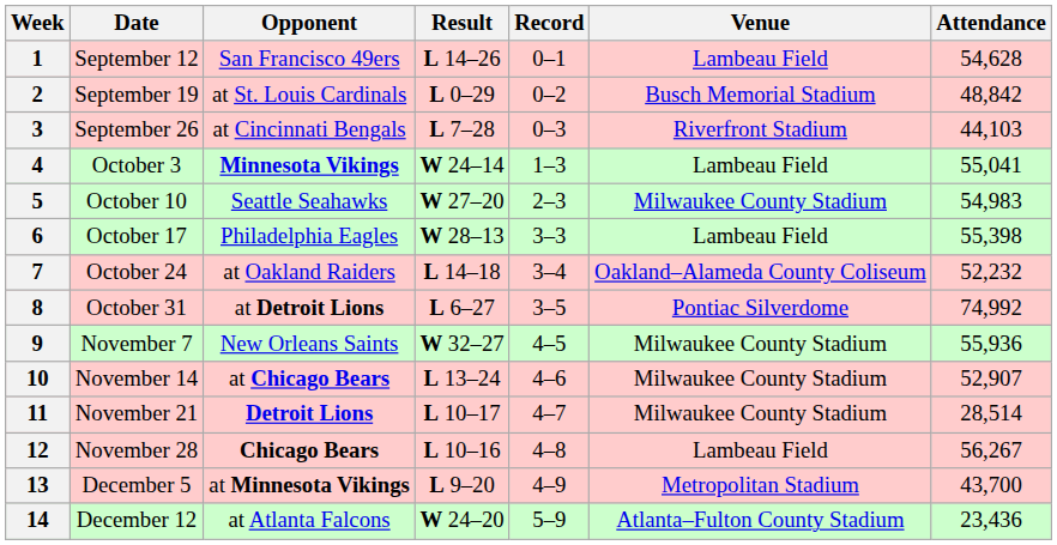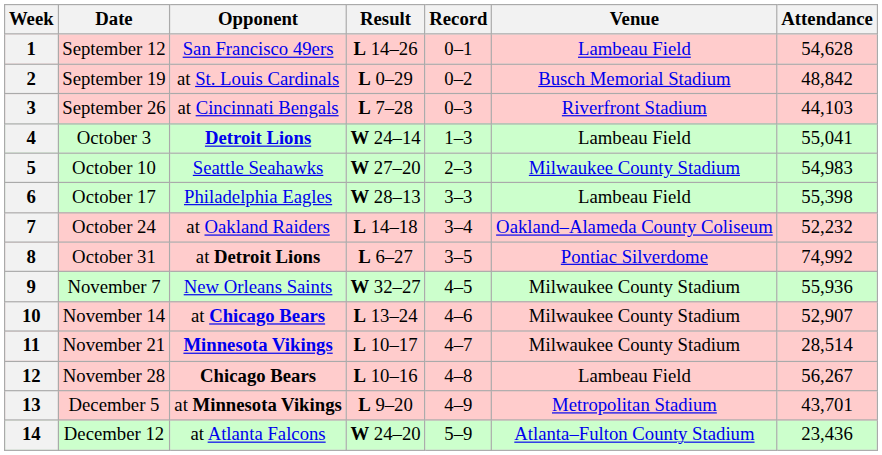4 | Opponent: Minnesota Vikings -> Detroit Lions
11 | Opponent: Detroit Lions -> Minnesota Vikings
13 | Attendance: 43,700 -> 43,701
